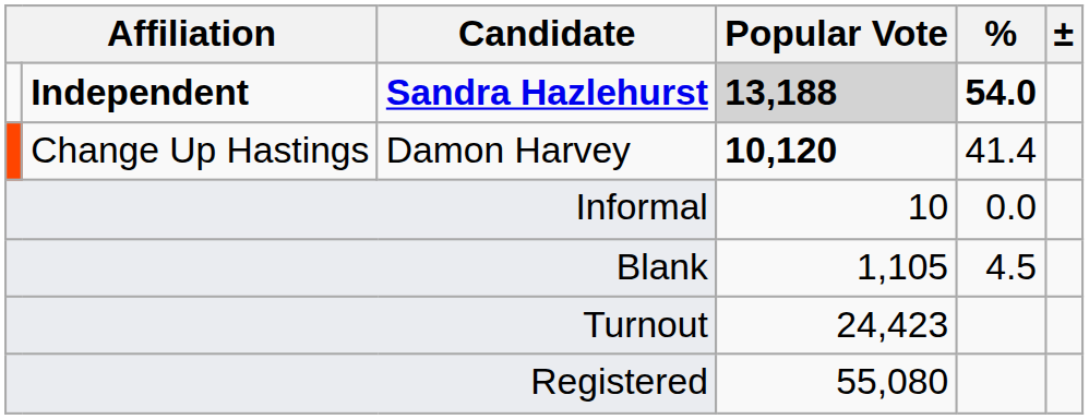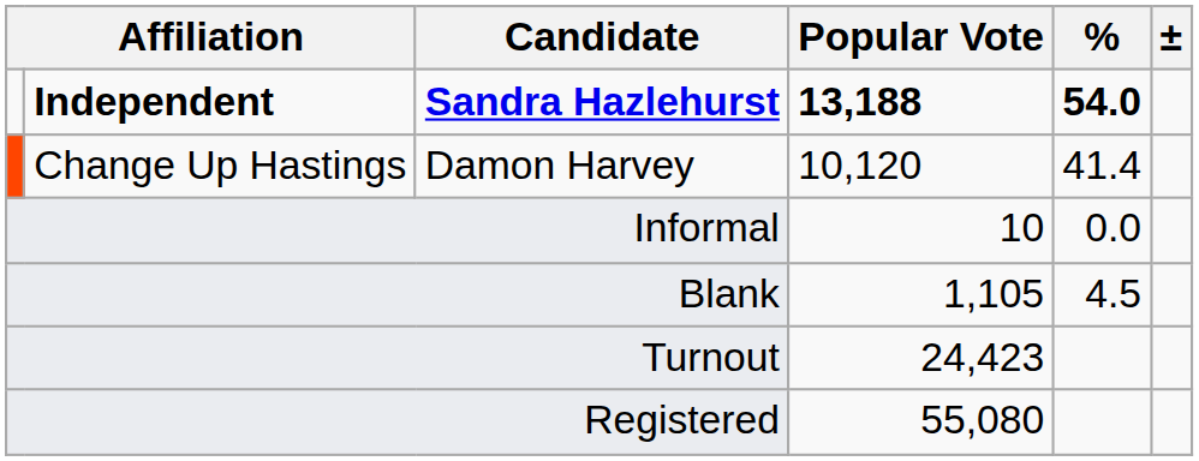Independent | Popular Vote: lightgrey background -> no background
Change Up Hastings | Popular Vote: bold -> normal
